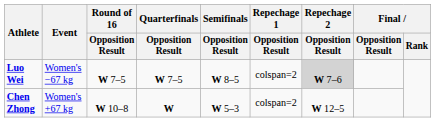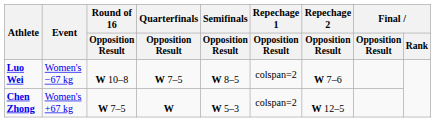Luo Wei | Round of 16 / Opposition Result: W 7–5 -> W 10–8
Luo Wei | Repechage 2 / Opposition Result: lightgrey background -> no background
Chen Zhong | Round of 16 / Opposition Result: W 10–8 -> W 7–5
